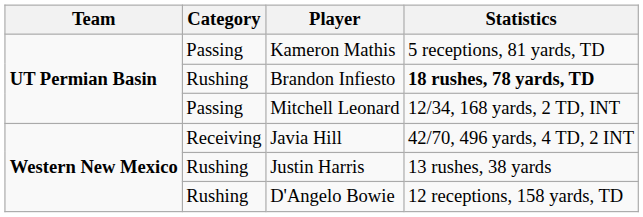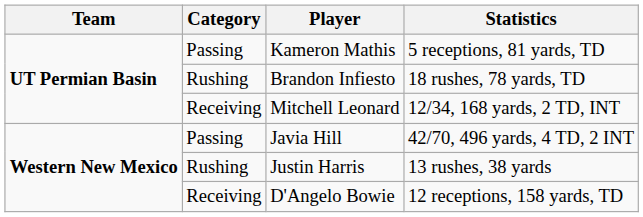Brandon Infiesto | Statistics: bold -> normal
Mitchell Leonard | Category: Passing -> Receiving
Javia Hill | Category: Receiving -> Passing
D'Angelo Bowie | Category: Rushing -> Receiving
